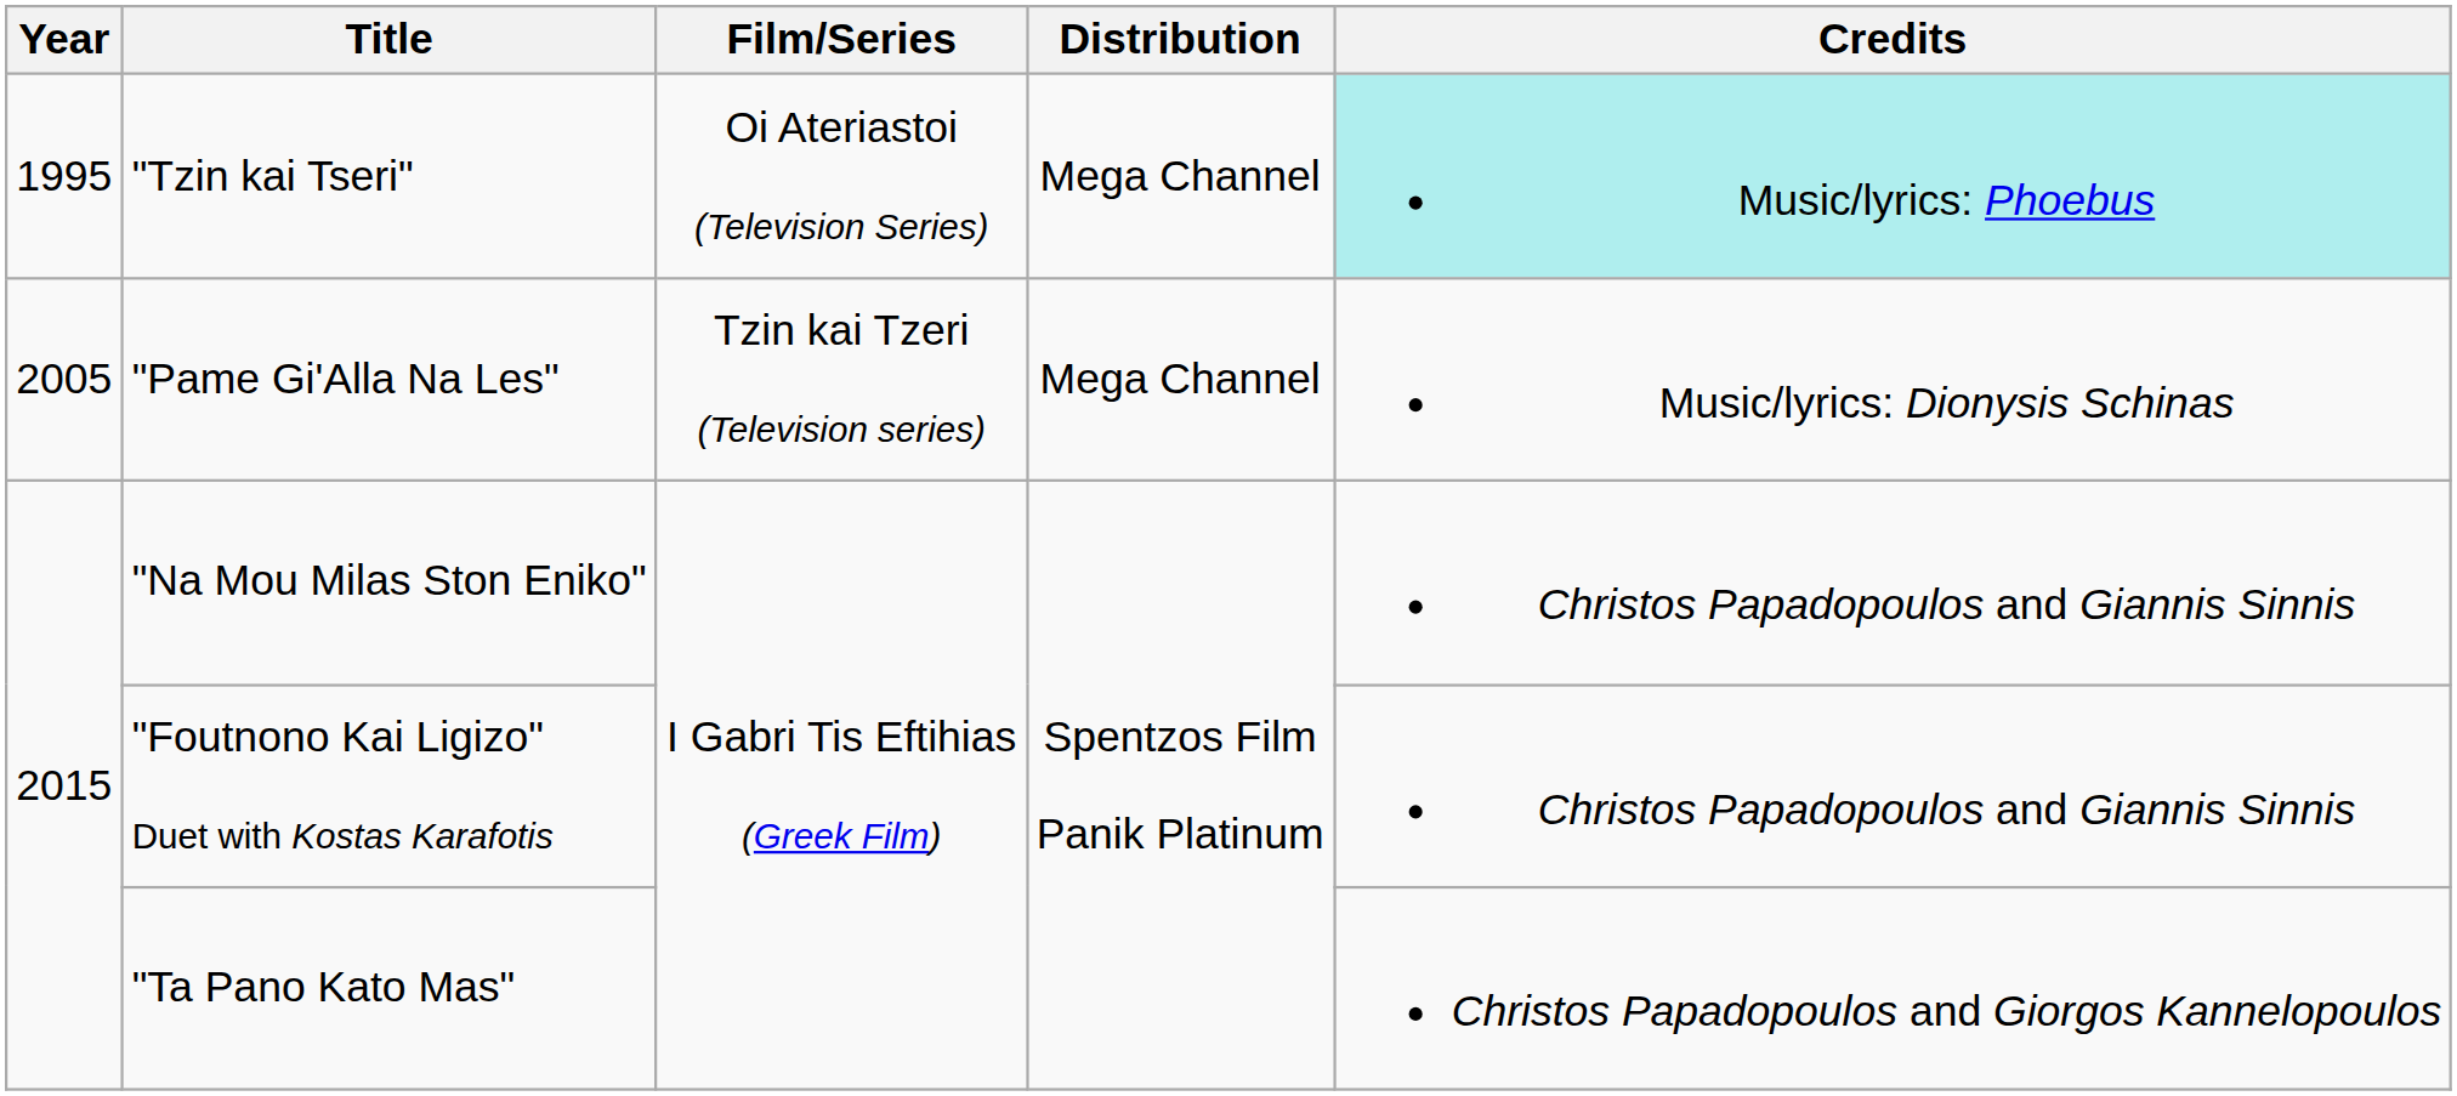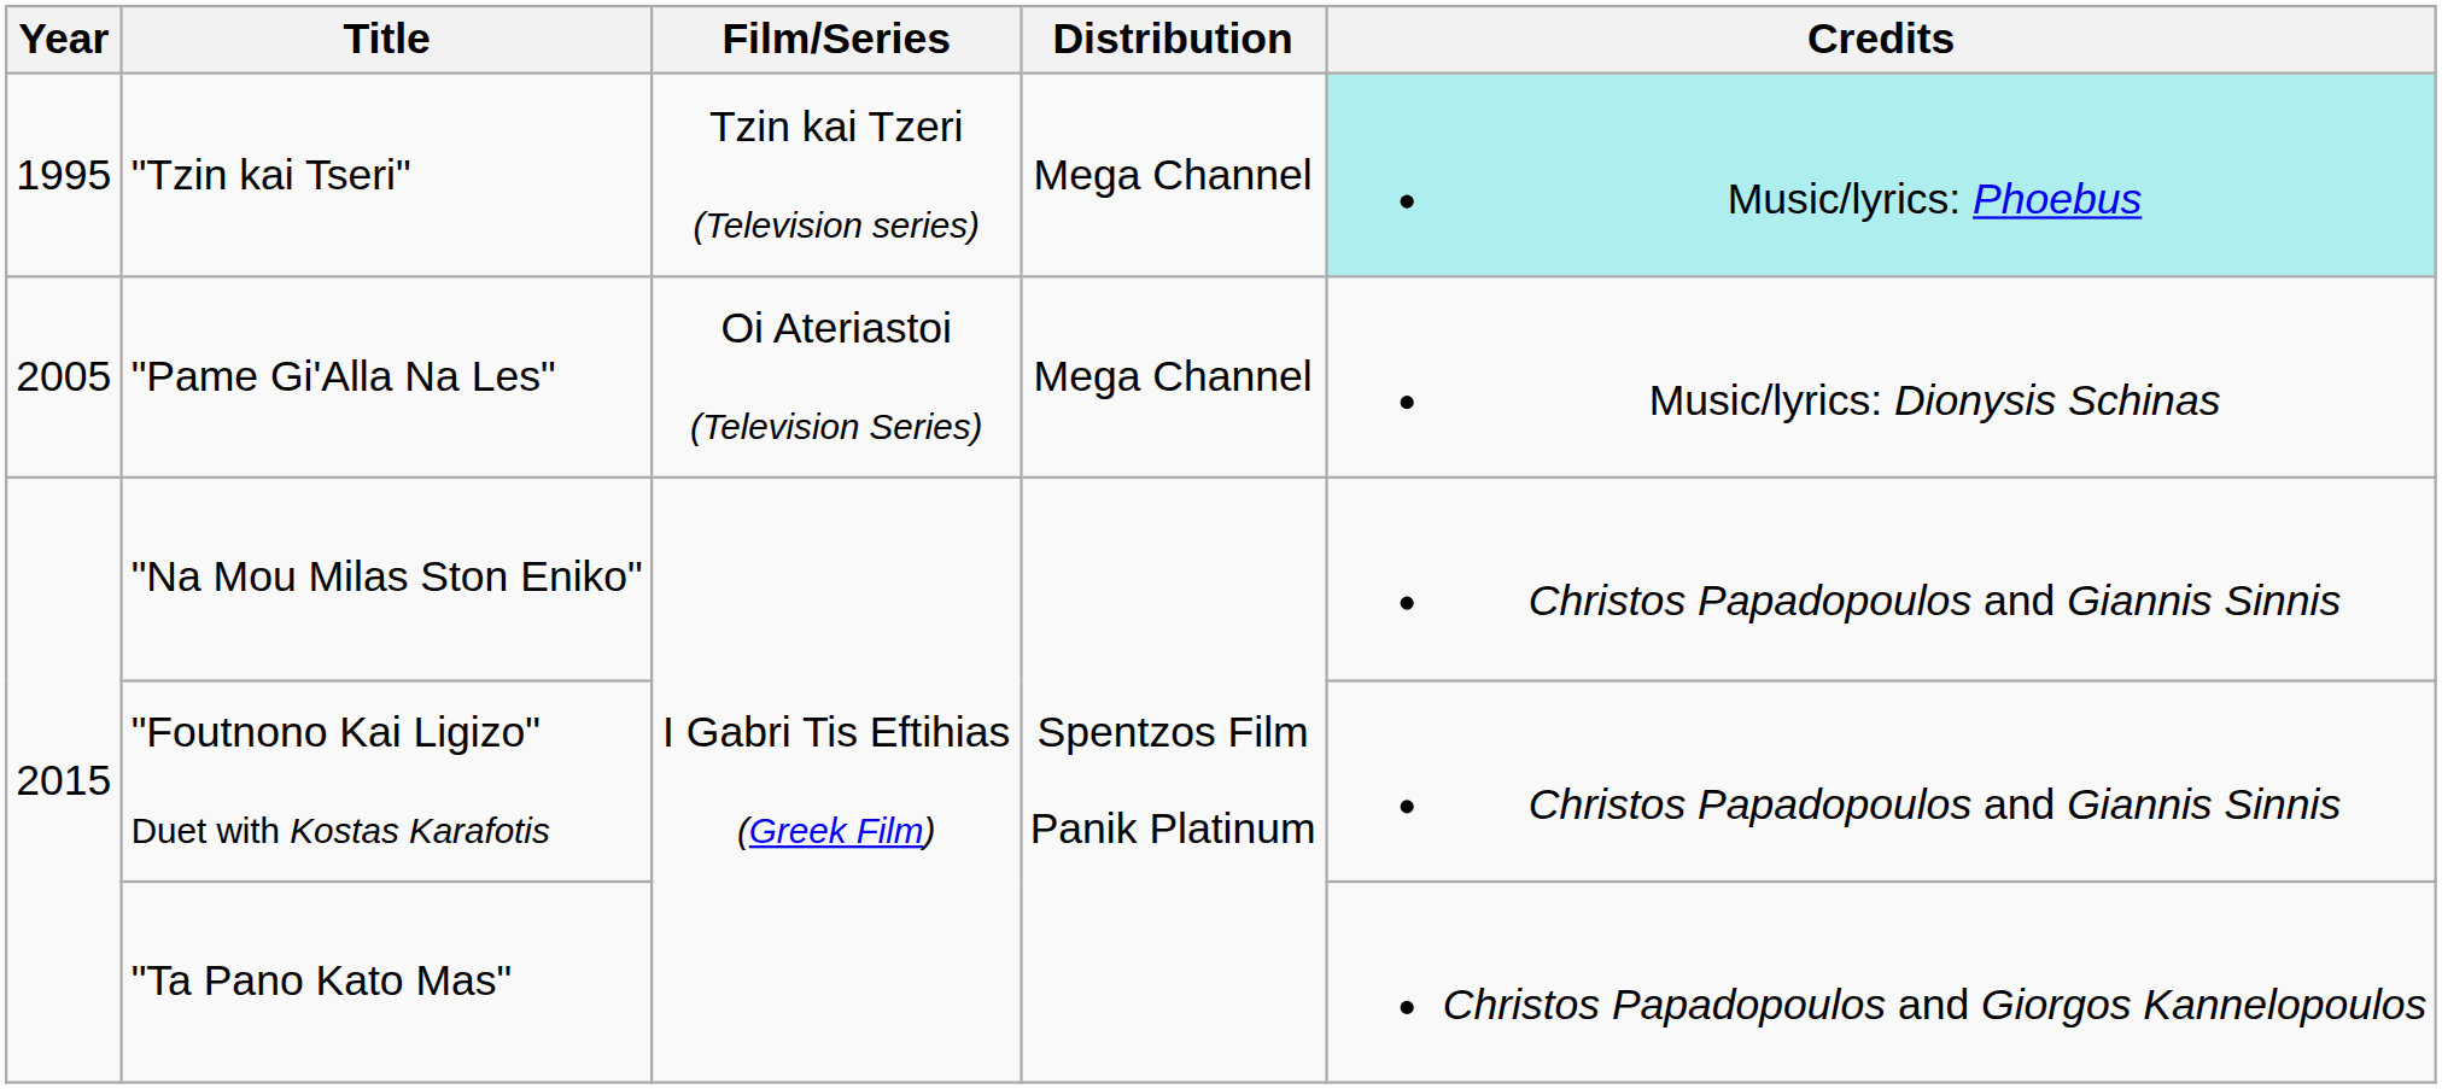"Tzin kai Tseri" | Film/Series: Oi Ateriastoi (Television Series) -> Tzin kai Tzeri (Television series)
"Pame Gi'Alla Na Les" | Film/Series: Tzin kai Tzeri (Television series) -> Oi Ateriastoi (Television Series)
